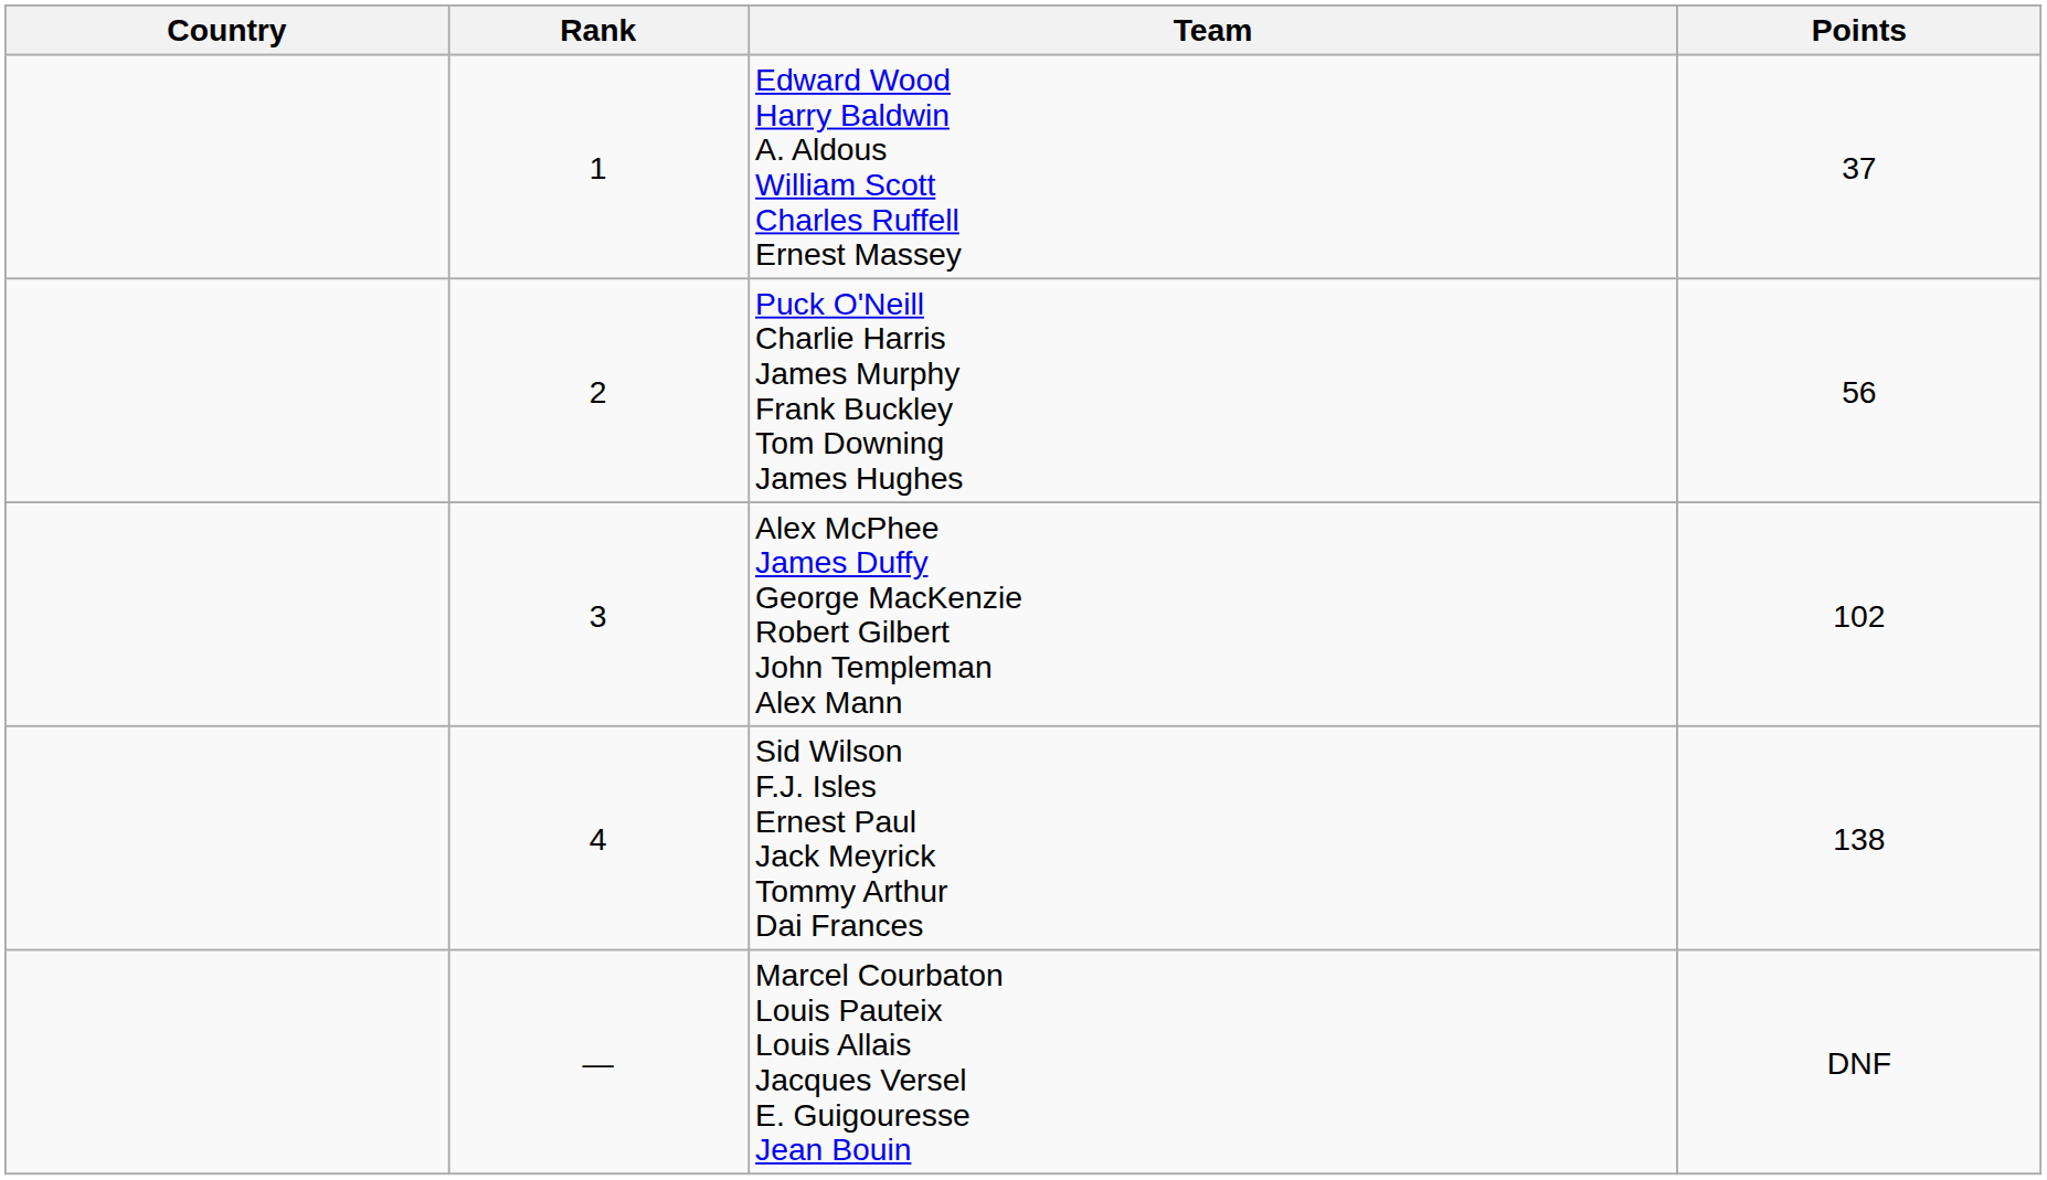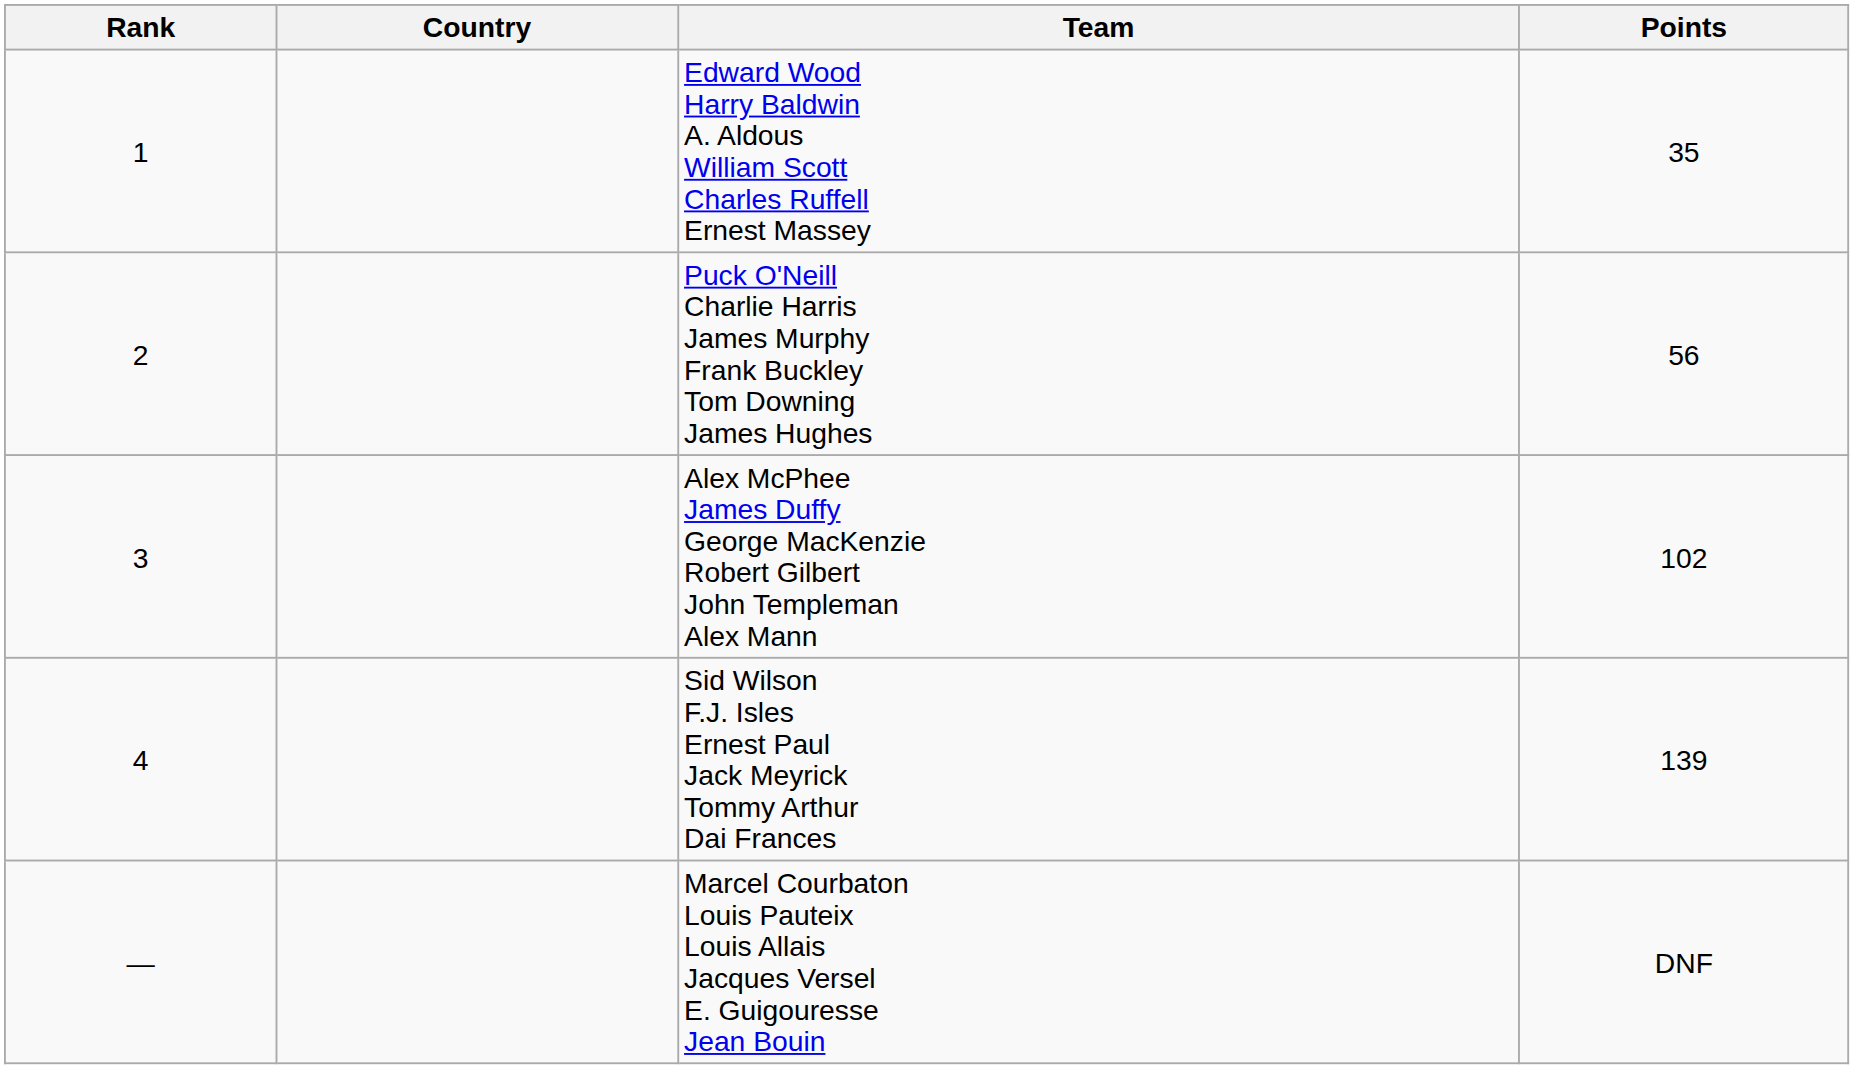columns swapped: Rank <-> Country
row 2 | Points: 37 -> 35
row 5 | Points: 138 -> 139
